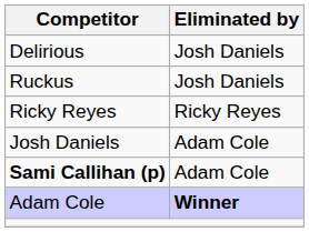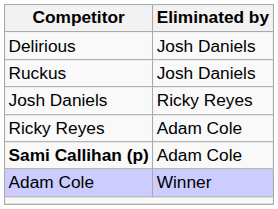row 4 | Competitor: Ricky Reyes -> Josh Daniels
row 5 | Competitor: Josh Daniels -> Ricky Reyes
row 7 | Eliminated by: bold -> normal
